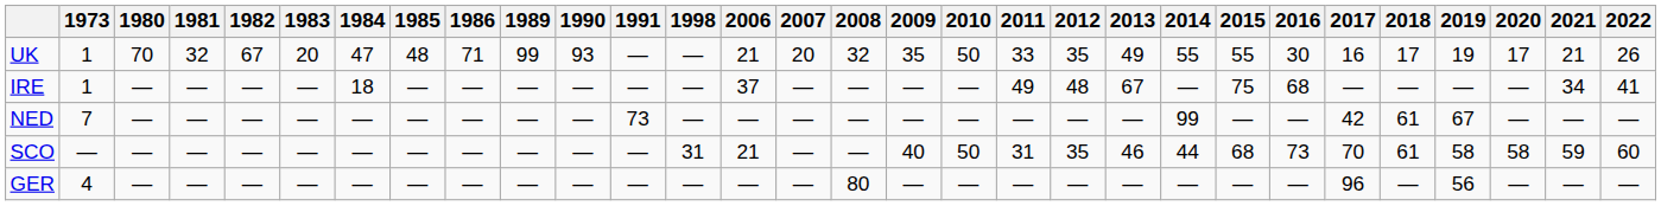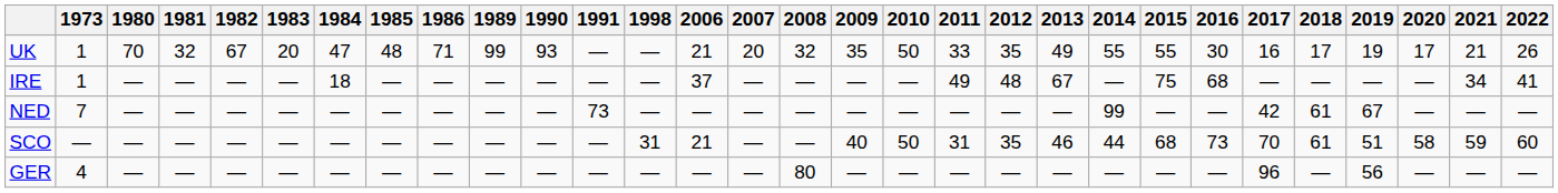SCO | 2019: 58 -> 51
